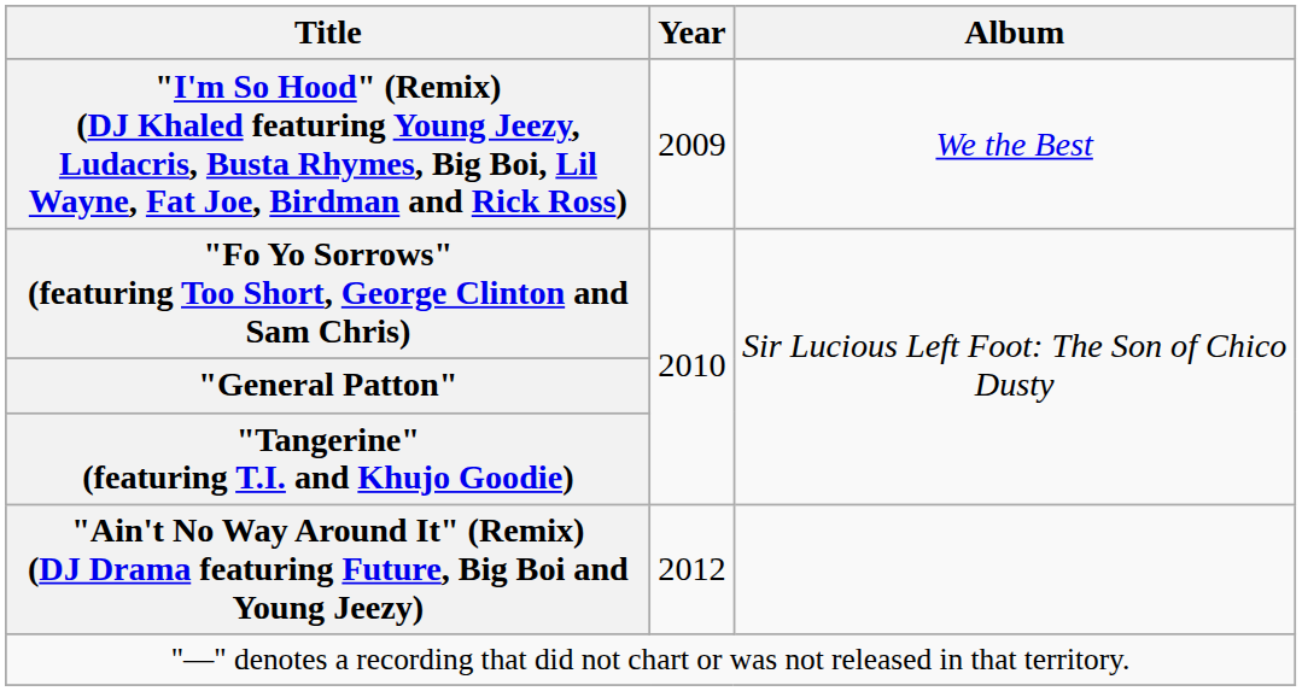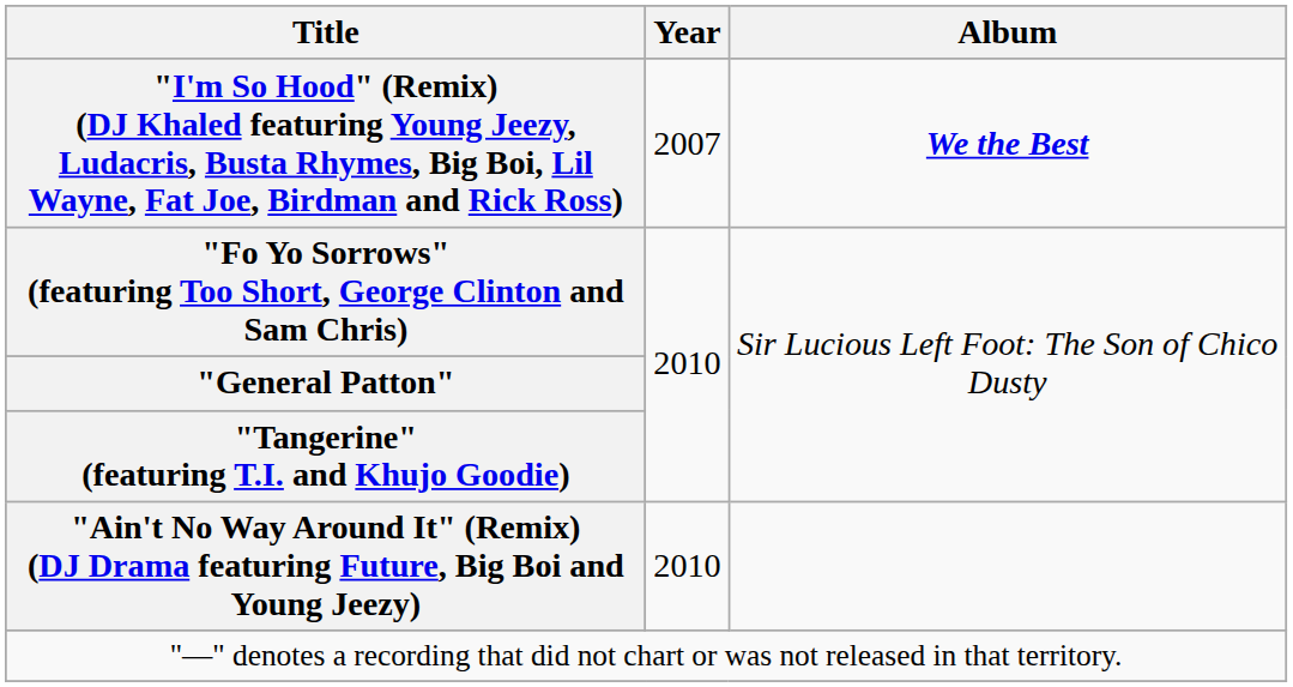row 2 | Year: 2009 -> 2007
row 2 | Album: normal -> bold
row 6 | Year: 2012 -> 2010
